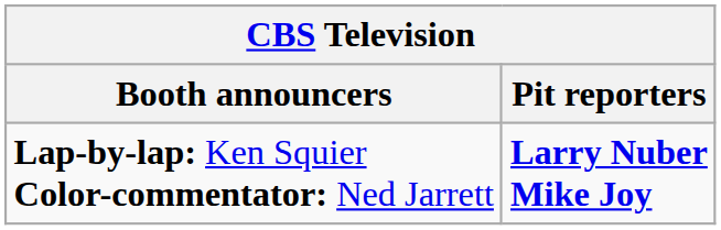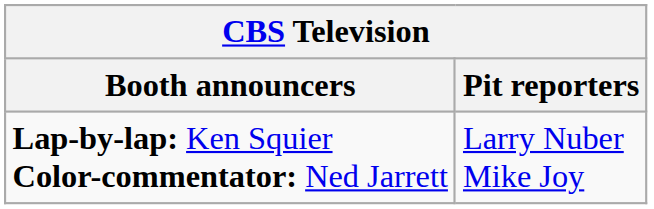Lap-by-lap: Ken Squier Color-commentator: Ned Jarrett | Pit reporters: bold -> normal
